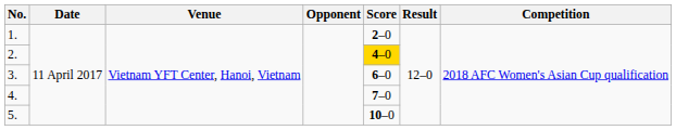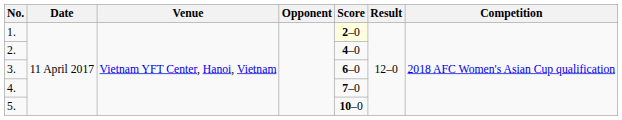1. | Score: no background -> lightyellow background
2. | Score: gold background -> no background
